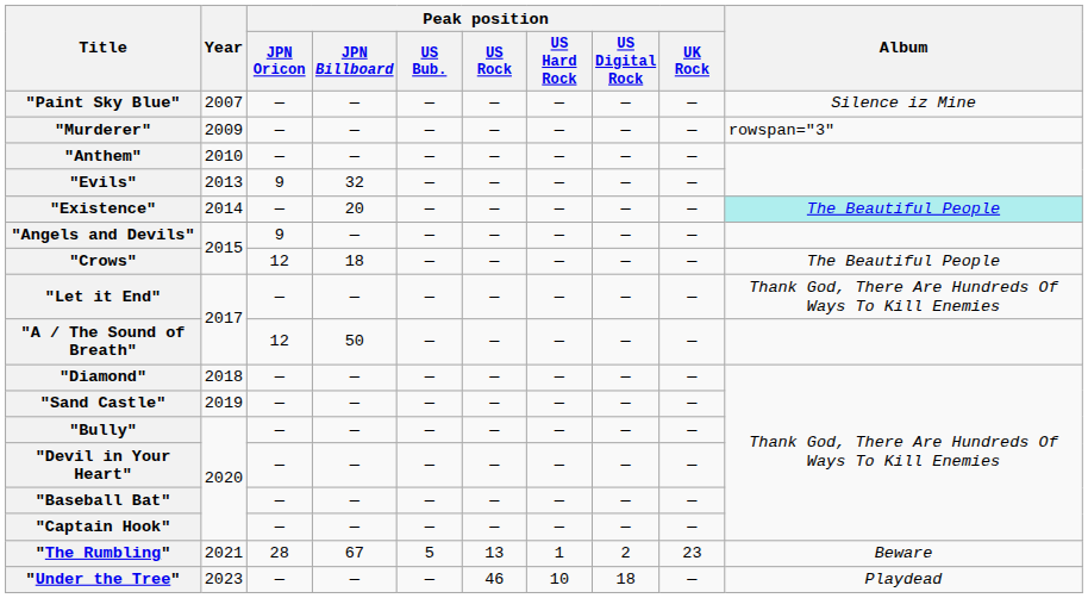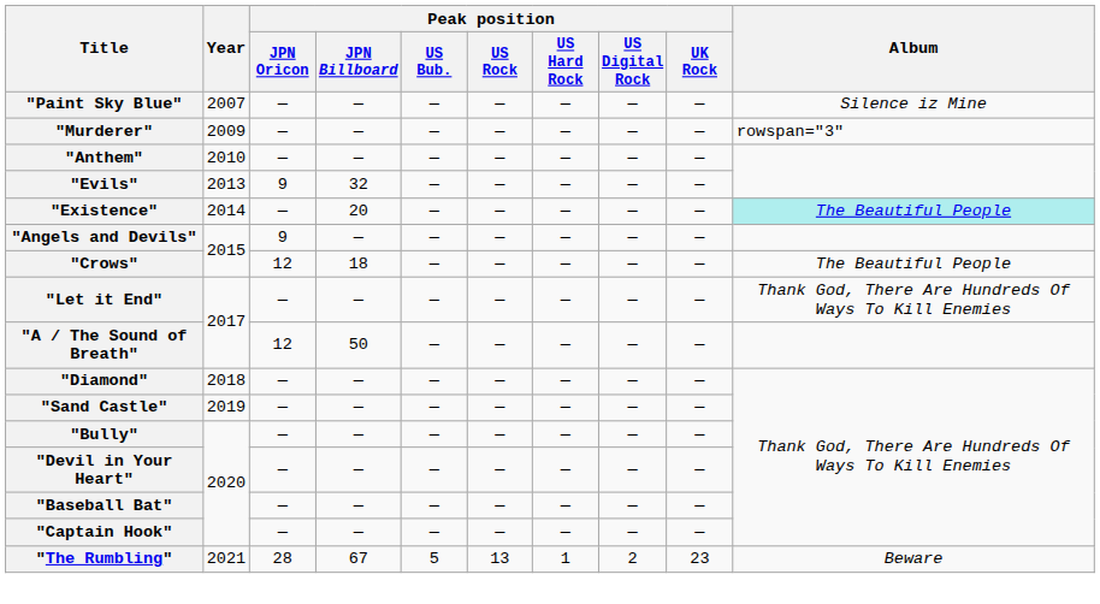- row: "Under the Tree" | 2023 | — | — | — | 46 | 10 | 18 | — | Playdead
